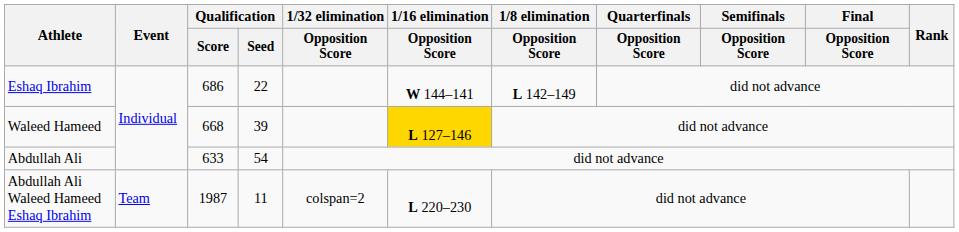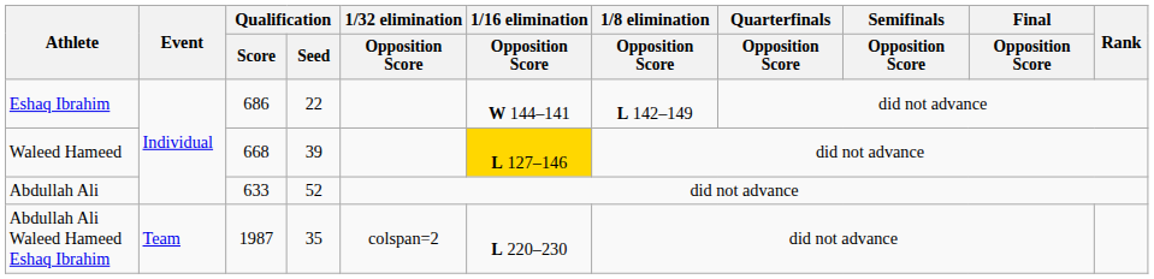Abdullah Ali | Qualification / Seed: 54 -> 52
Abdullah Ali Waleed Hameed Eshaq Ibrahim | Qualification / Seed: 11 -> 35
